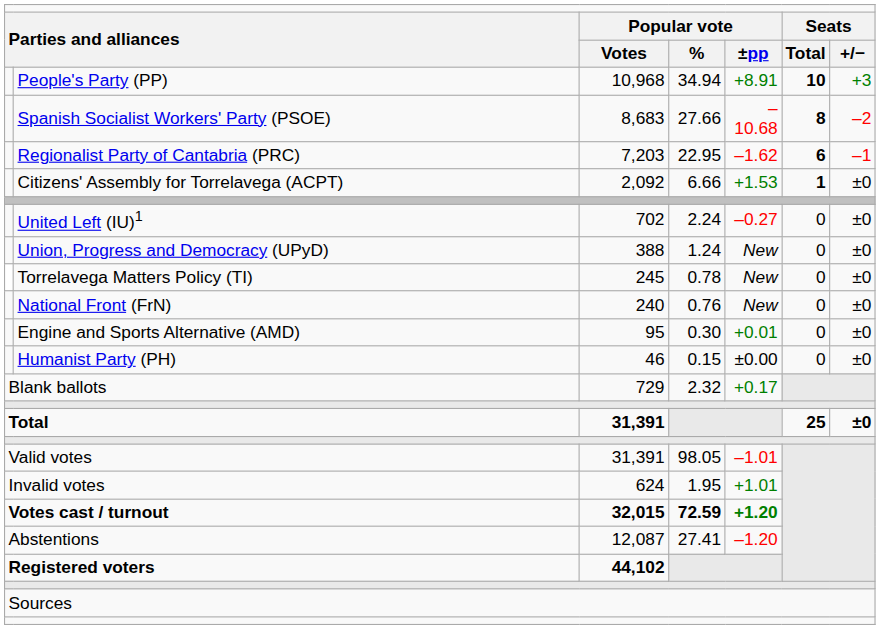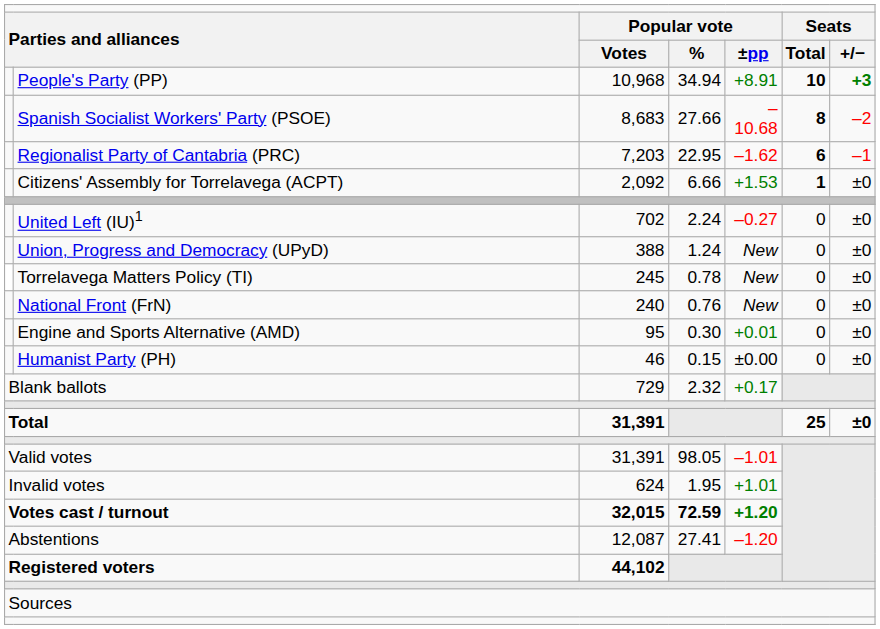People's Party (PP) | column 7: normal -> bold
